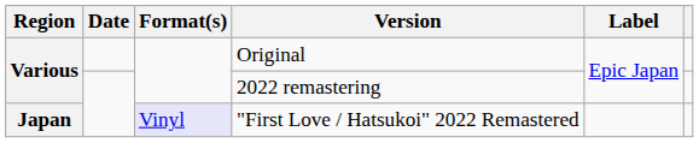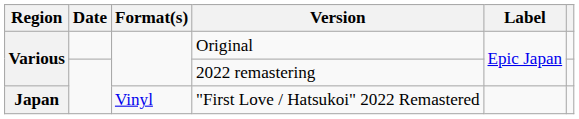"First Love / Hatsukoi" 2022 Remastered | Format(s): lavender background -> no background
